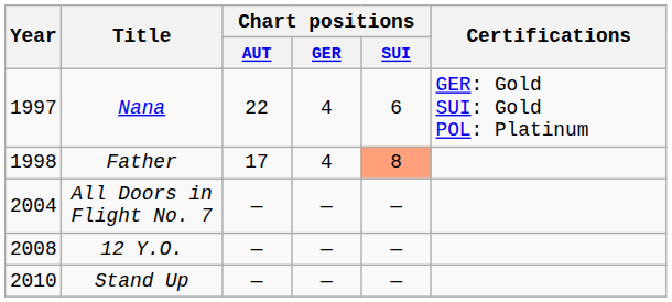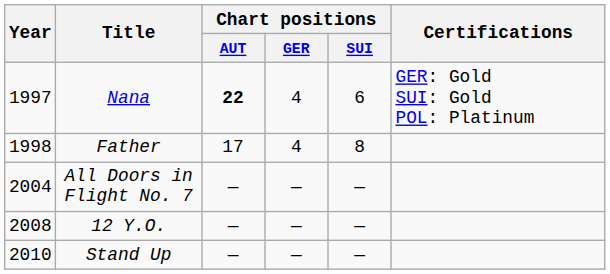Nana | Chart positions / AUT: normal -> bold
Father | Chart positions / SUI: lightsalmon background -> no background
